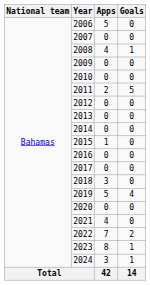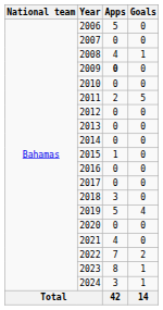2009 | Apps: normal -> bold
